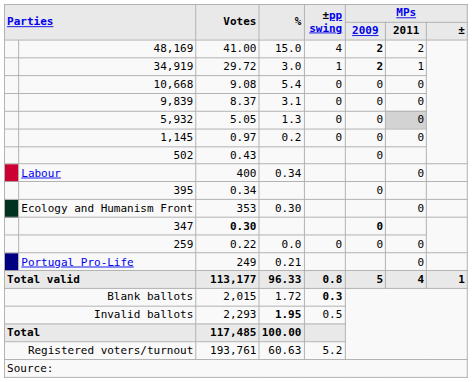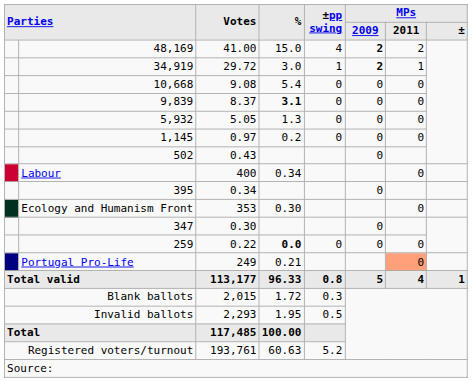9,839 | %: normal -> bold
5,932 | MPs / 2011: lightgrey background -> no background
347 | Votes: bold -> normal
347 | MPs / 2009: bold -> normal
259 | %: normal -> bold
Portugal Pro-Life | MPs / 2011: no background -> lightsalmon background
Blank ballots | ±pp swing: bold -> normal
Invalid ballots | %: bold -> normal
